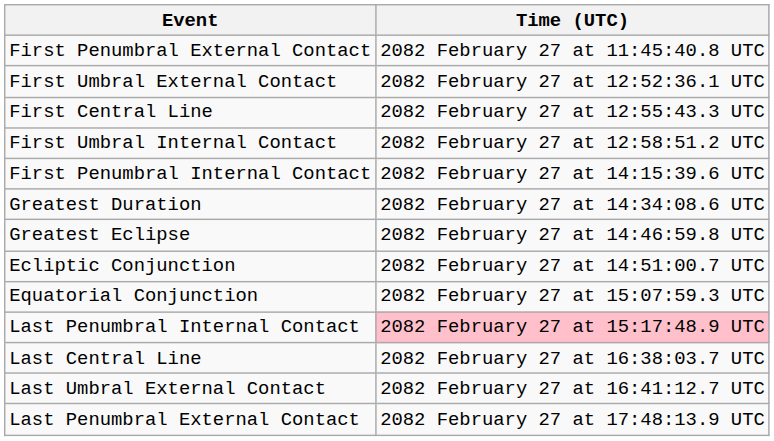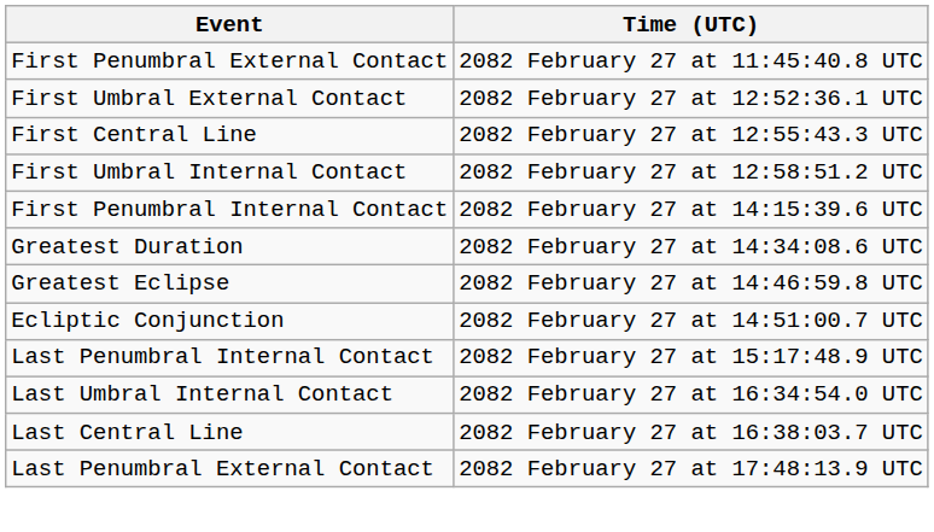- row: Equatorial Conjunction | 2082 February 27 at 15:07:59.3 UTC
Last Penumbral Internal Contact | Time (UTC): pink background -> no background
+ row: Last Umbral Internal Contact | 2082 February 27 at 16:34:54.0 UTC
- row: Last Umbral External Contact | 2082 February 27 at 16:41:12.7 UTC
